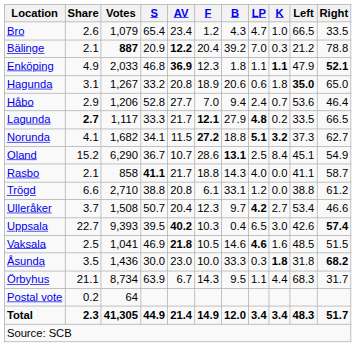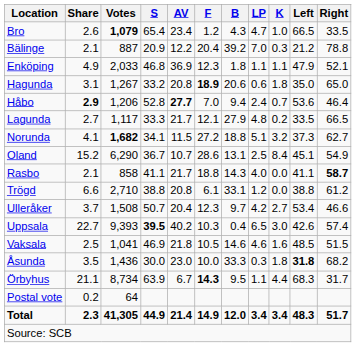Bro | Votes: normal -> bold
Bälinge | Votes: bold -> normal
Bälinge | AV: bold -> normal
Enköping | AV: bold -> normal
Enköping | K: bold -> normal
Enköping | Right: bold -> normal
Hagunda | F: normal -> bold
Hagunda | Left: bold -> normal
Håbo | Share: normal -> bold
Håbo | AV: normal -> bold
Lagunda | Share: bold -> normal
Lagunda | F: bold -> normal
Lagunda | LP: bold -> normal
Norunda | Votes: normal -> bold
Norunda | F: bold -> normal
Norunda | LP: bold -> normal
Norunda | K: bold -> normal
Oland | B: bold -> normal
Rasbo | S: bold -> normal
Rasbo | Right: normal -> bold
Ulleråker | LP: bold -> normal
Uppsala | S: normal -> bold
Uppsala | AV: bold -> normal
Uppsala | Right: bold -> normal
Vaksala | AV: bold -> normal
Vaksala | LP: bold -> normal
Åsunda | K: bold -> normal
Åsunda | Left: normal -> bold
Åsunda | Right: bold -> normal
Örbyhus | F: normal -> bold
